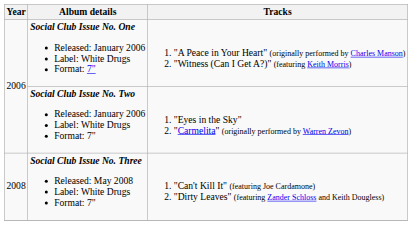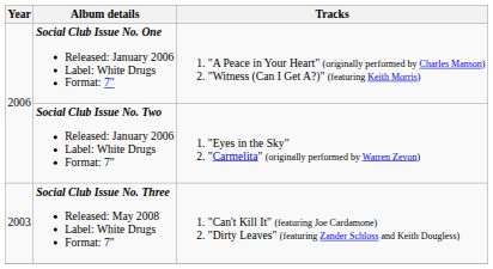row 4 | Year: 2008 -> 2003
